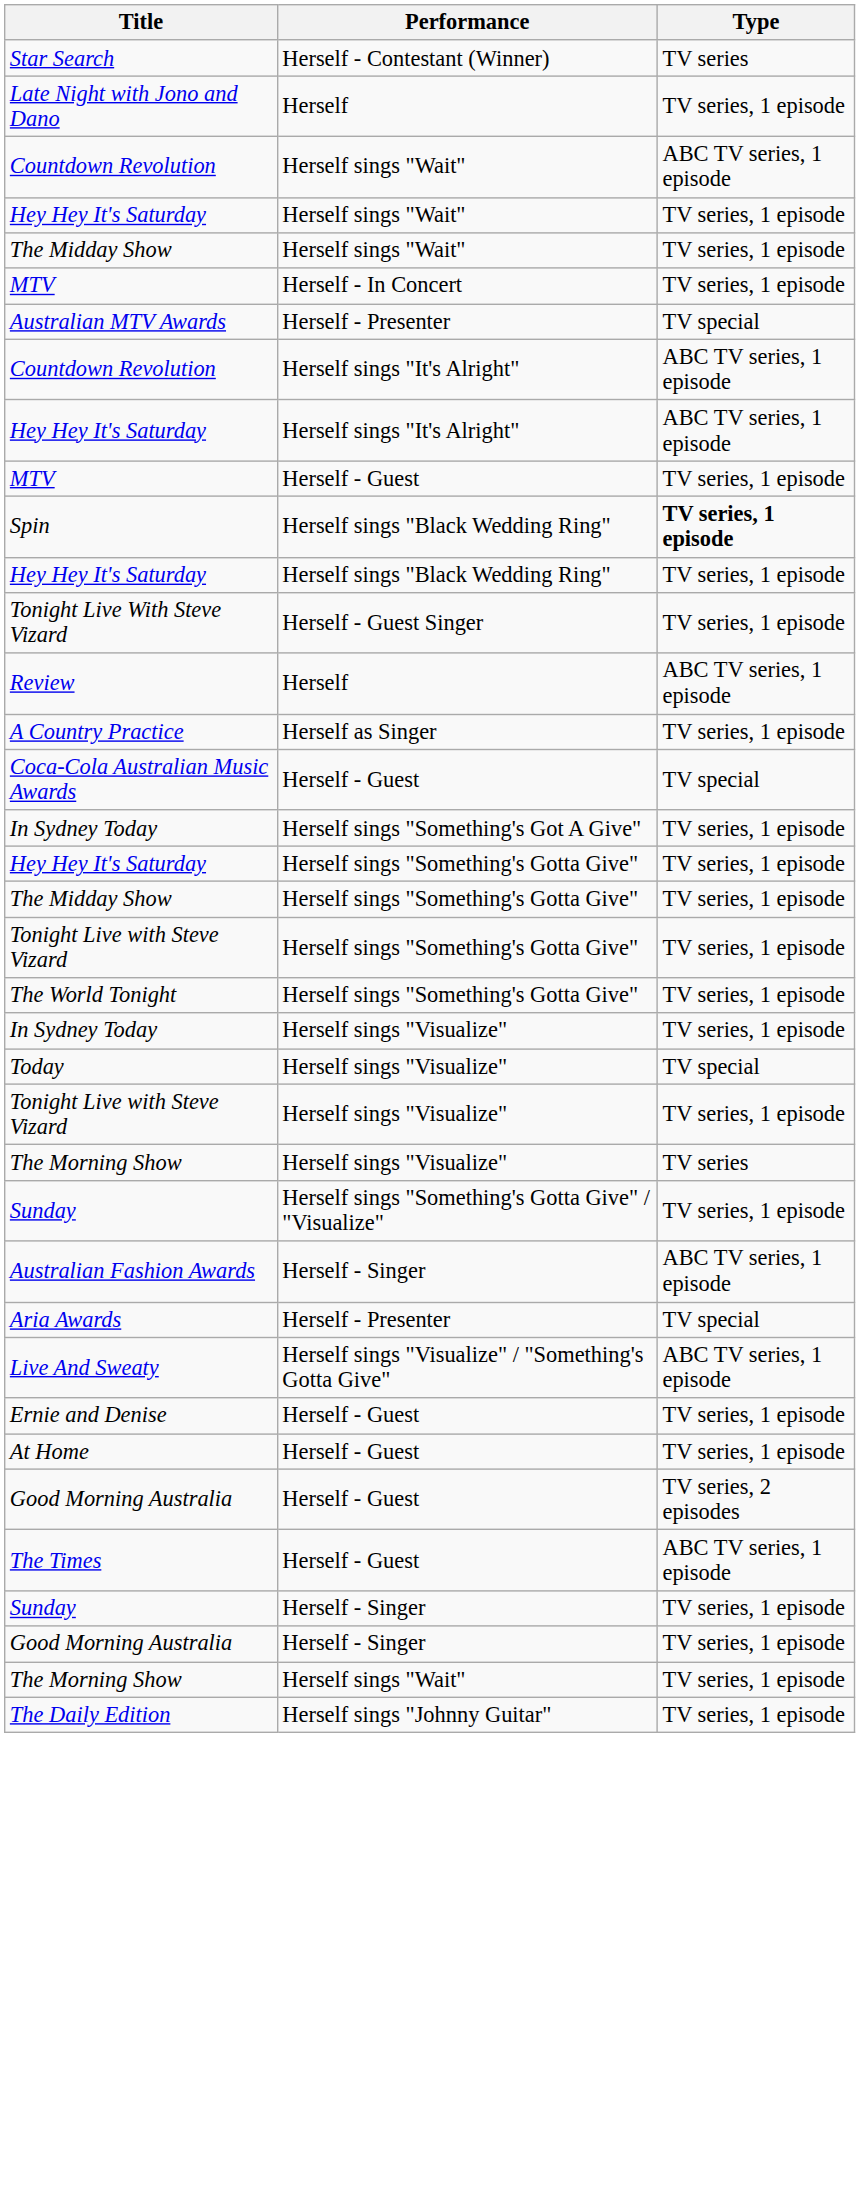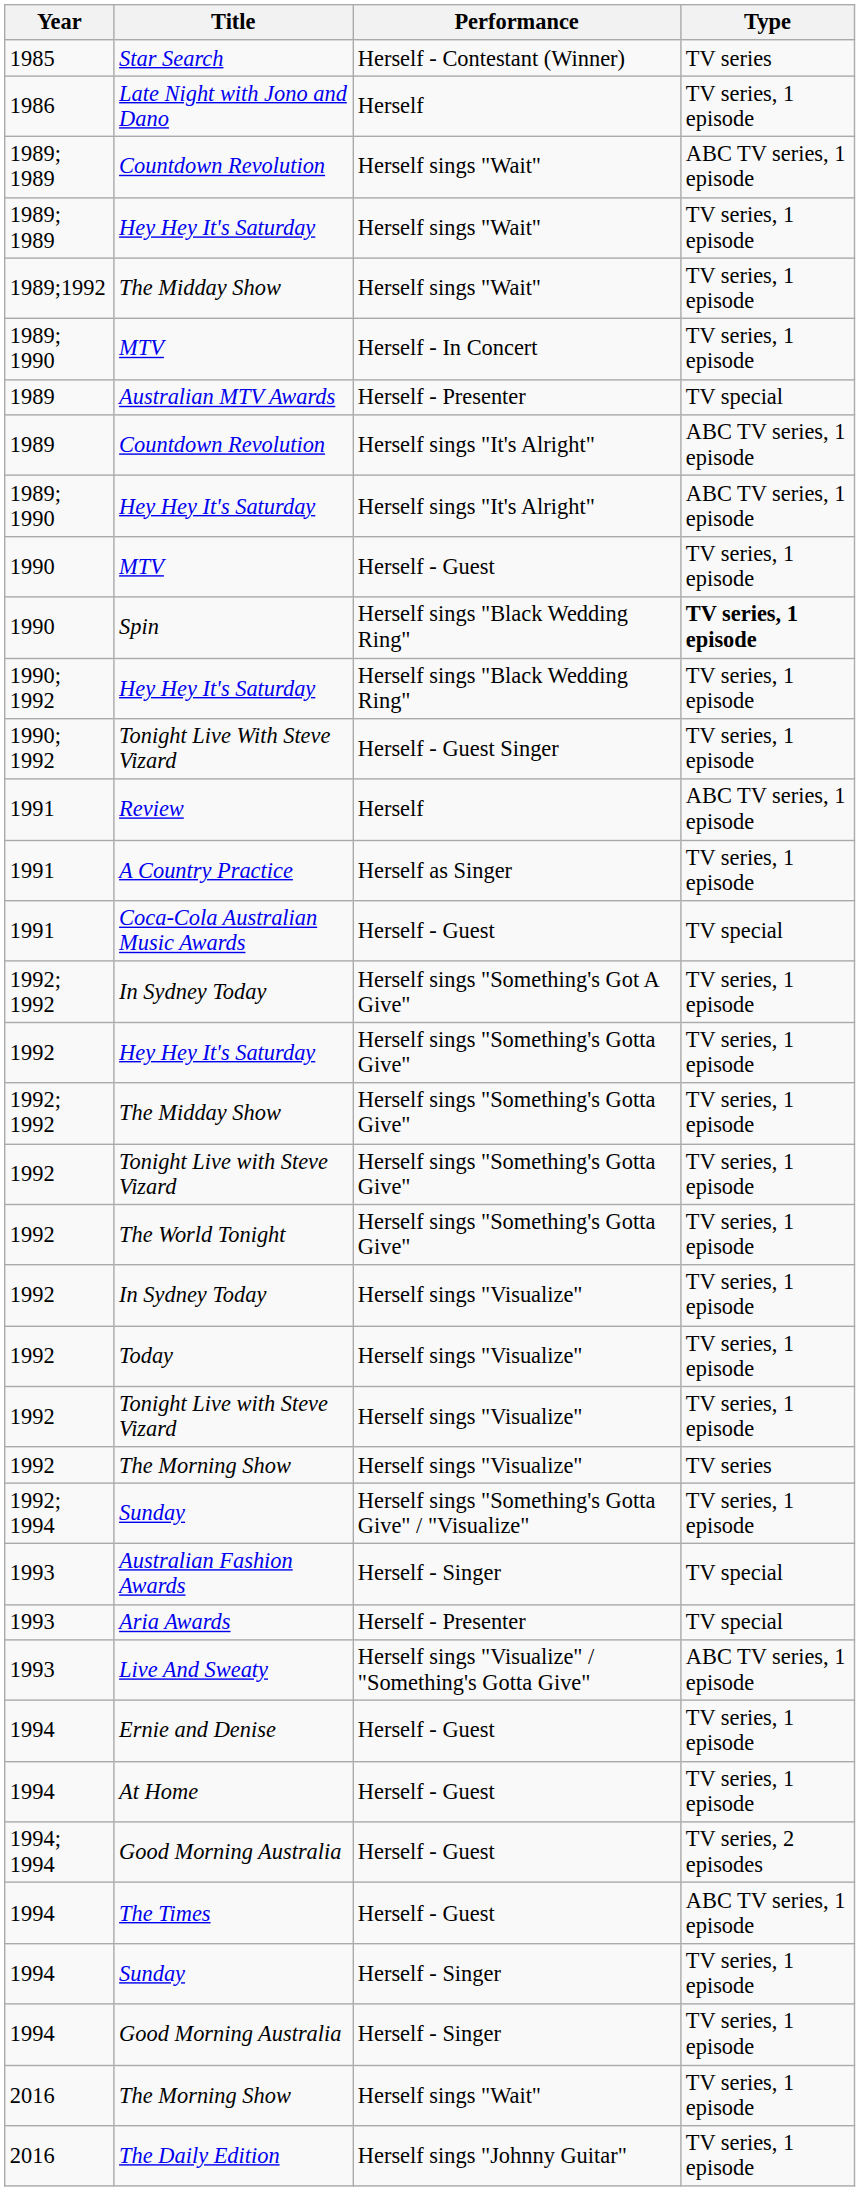+ column: Year | 1985 | 1986 | 1989; 1989 | 1989; 1989 | 1989;1992 | 1989; 1990 | 1989 | 1989 | 1989; 1990 | 1990 | 1990 | 1990; 1992 | 1990; 1992 | 1991 | 1991 | 1991 | 1992; 1992 | 1992 | 1992; 1992 | 1992 | 1992 | 1992 | 1992 | 1992 | 1992 | 1992; 1994 | 1993 | 1993 | 1993 | 1994 | 1994 | 1994; 1994 | 1994 | 1994 | 1994 | 2016 | 2016
Today | Type: TV special -> TV series, 1 episode
Australian Fashion Awards | Type: ABC TV series, 1 episode -> TV special
